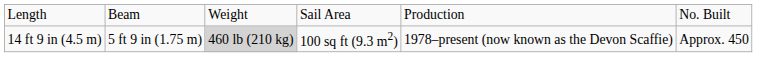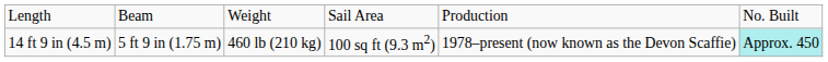14 ft 9 in (4.5 m) | column 3: lightgrey background -> no background
14 ft 9 in (4.5 m) | column 6: no background -> paleturquoise background
